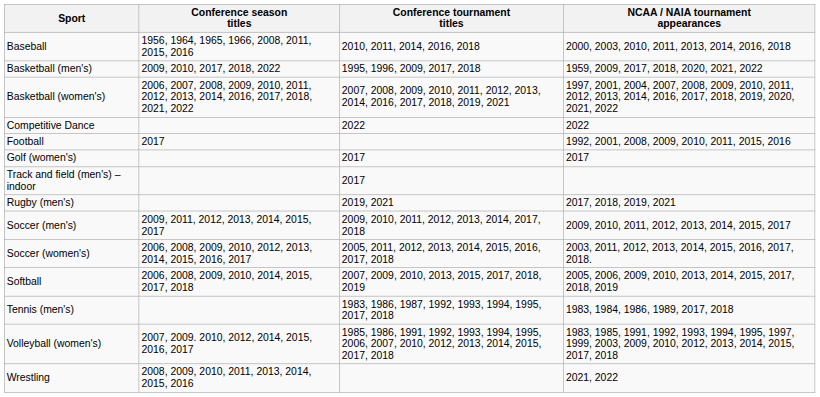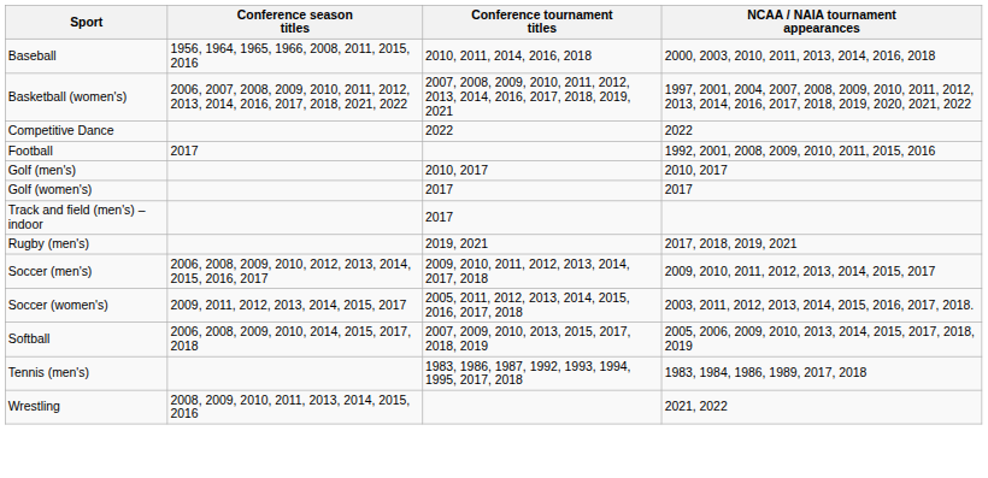- row: Basketball (men's) | 2009, 2010, 2017, 2018, 2022 | 1995, 1996, 2009, 2017, 2018 | 1959, 2009, 2017, 2018, 2020, 2021, 2022
+ row: Golf (men's) | 2010, 2017 | 2010, 2017
Soccer (men's) | Conference season titles: 2009, 2011, 2012, 2013, 2014, 2015, 2017 -> 2006, 2008, 2009, 2010, 2012, 2013, 2014, 2015, 2016, 2017
Soccer (women's) | Conference season titles: 2006, 2008, 2009, 2010, 2012, 2013, 2014, 2015, 2016, 2017 -> 2009, 2011, 2012, 2013, 2014, 2015, 2017
- row: Volleyball (women's) | 2007, 2009. 2010, 2012, 2014, 2015, 2016, 2017 | 1985, 1986, 1991, 1992, 1993, 1994, 1995, 2006, 2007, 2010, 2012, 2013, 2014, 2015, 2017, 2018 | 1983, 1985, 1991, 1992, 1993, 1994, 1995, 1997, 1999, 2003, 2009, 2010, 2012, 2013, 2014, 2015, 2017, 2018
